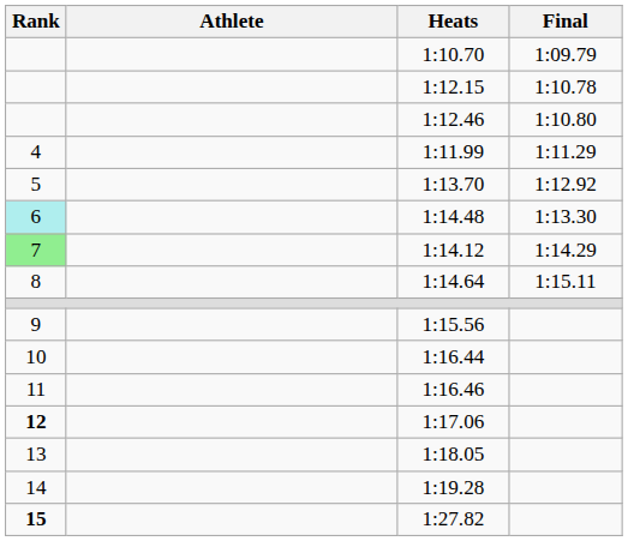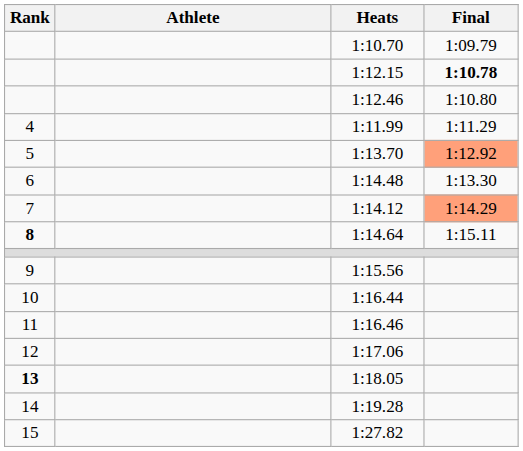1:12.15 | Final: normal -> bold
1:13.70 | Final: no background -> lightsalmon background
1:14.48 | Rank: paleturquoise background -> no background
1:14.12 | Rank: lightgreen background -> no background
1:14.12 | Final: no background -> lightsalmon background
1:14.64 | Rank: normal -> bold
1:17.06 | Rank: bold -> normal
1:18.05 | Rank: normal -> bold
1:27.82 | Rank: bold -> normal
